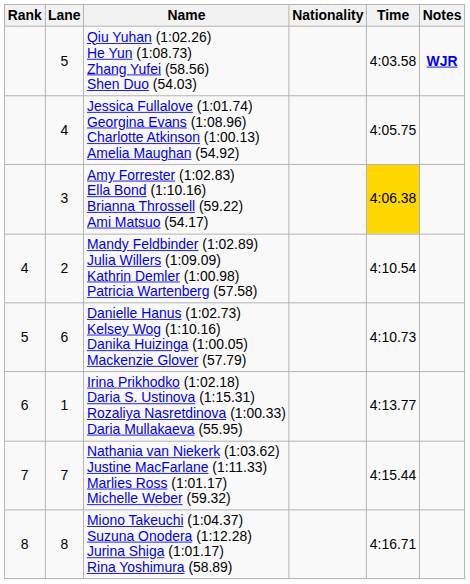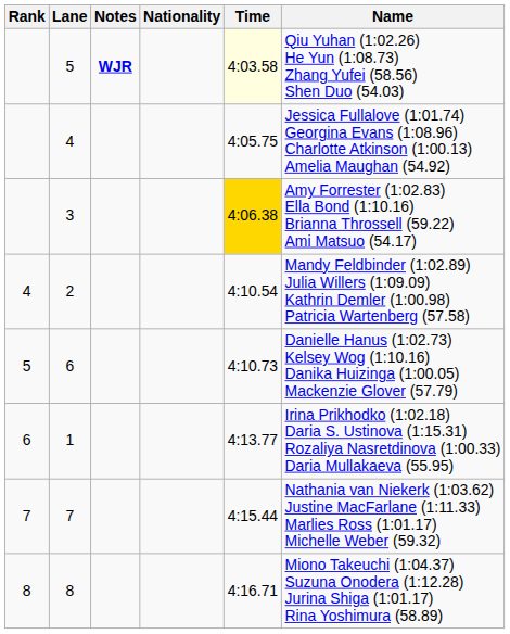columns swapped: Name <-> Notes
row 2 | Time: no background -> lightyellow background
